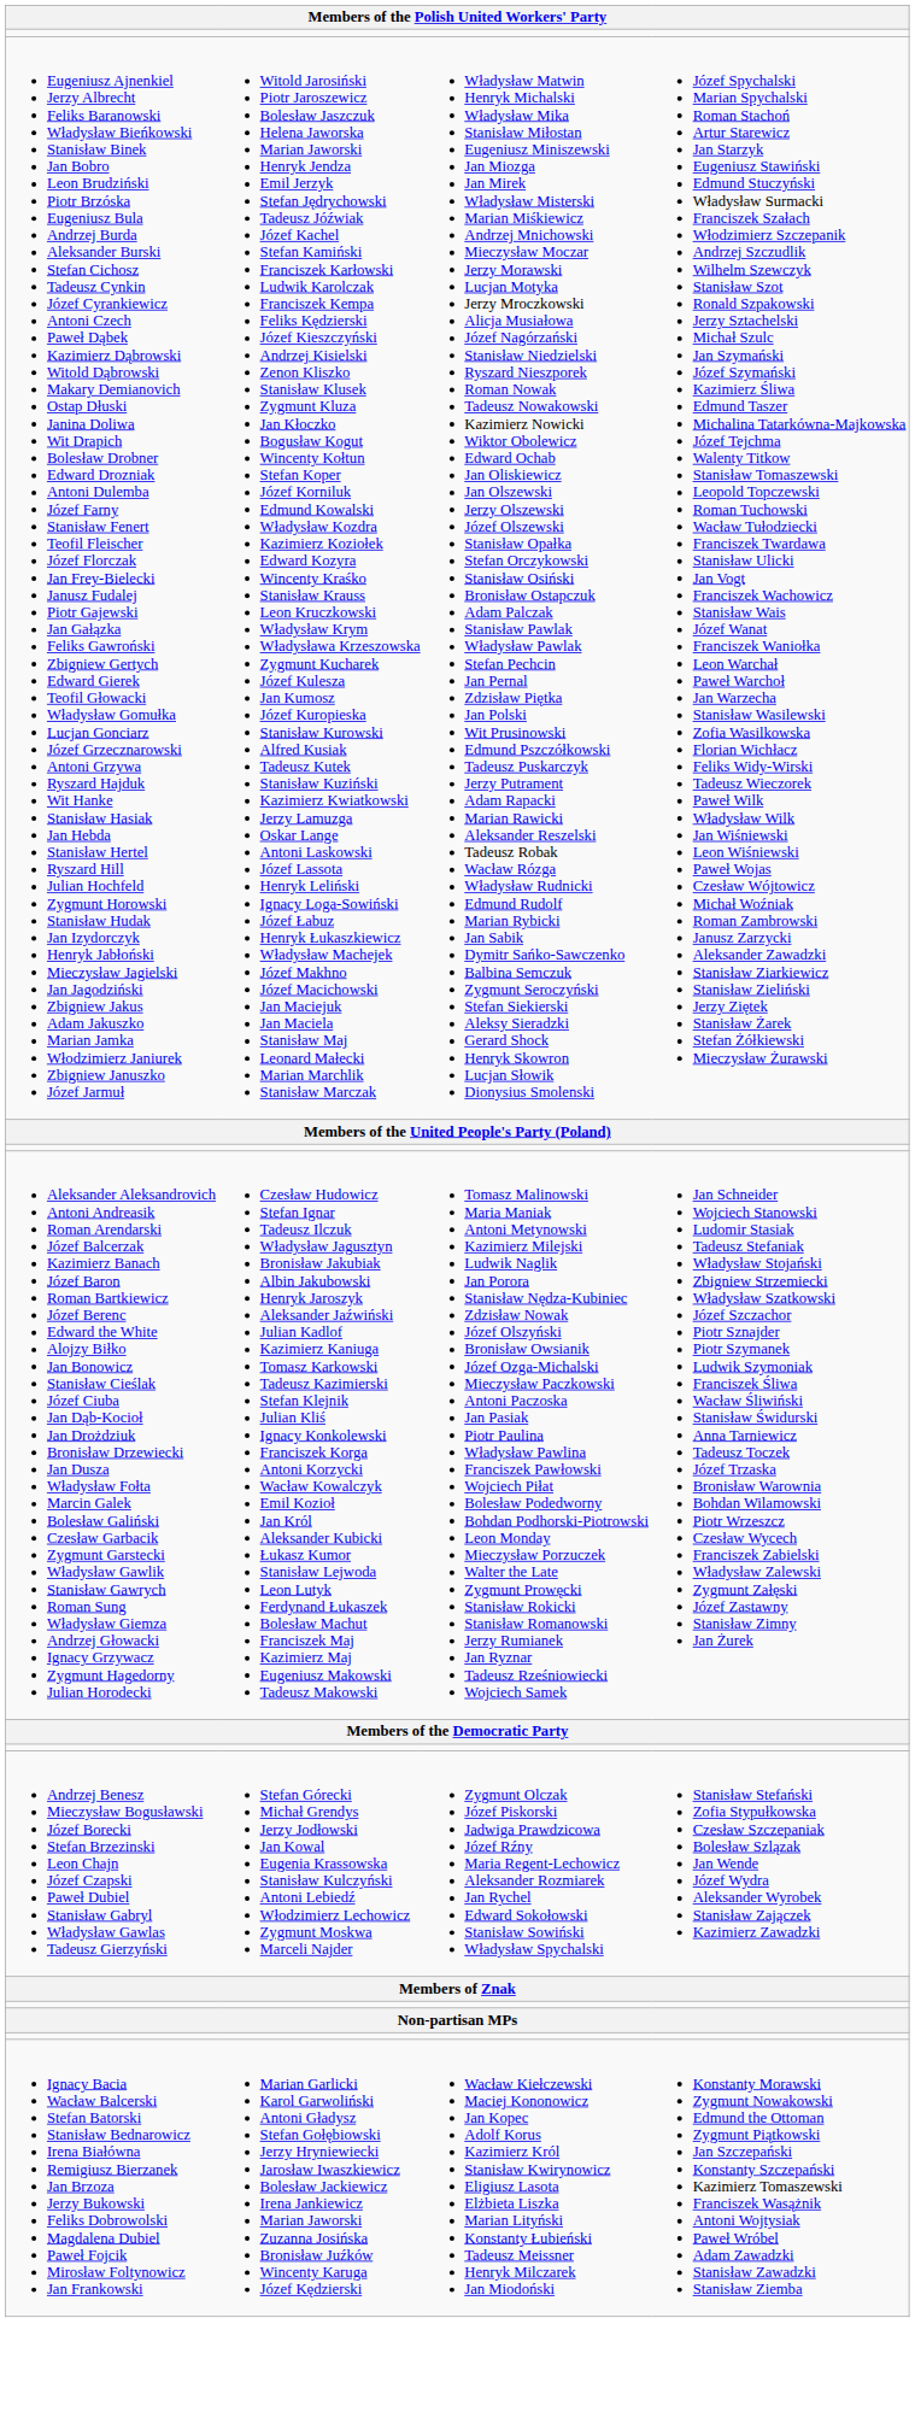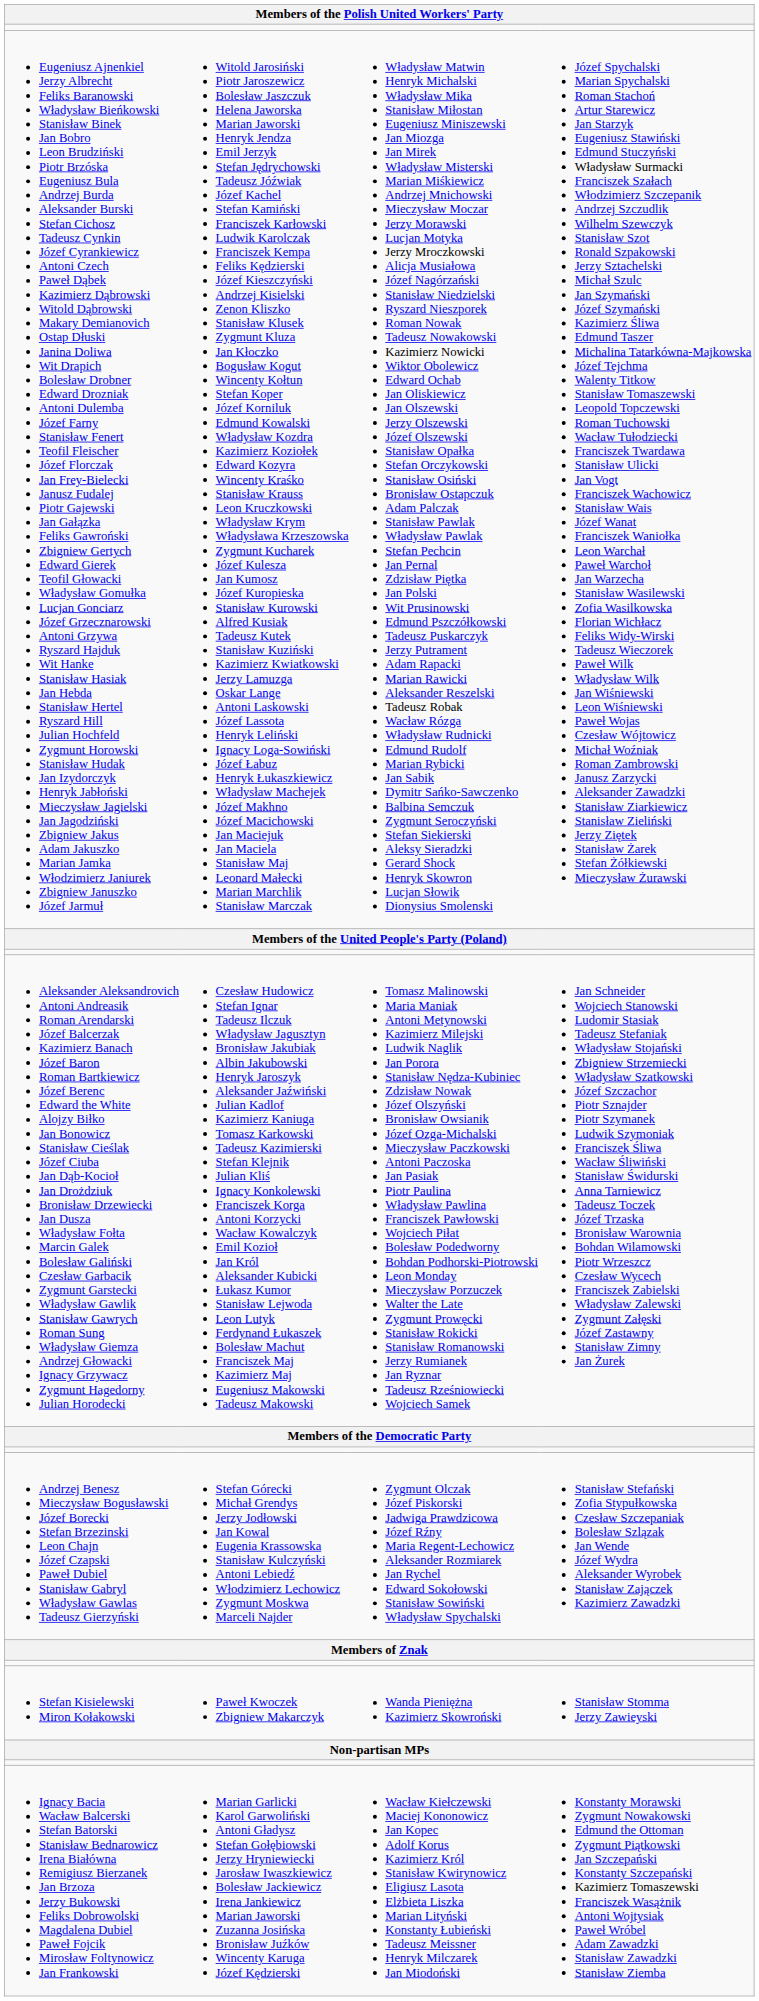+ row: Stefan Kisielewski Miron Kołakowski | Paweł Kwoczek Zbigniew Makarczyk | Wanda Pieniężna Kazimierz Skowroński | Stanisław Stomma Jerzy Zawieyski
